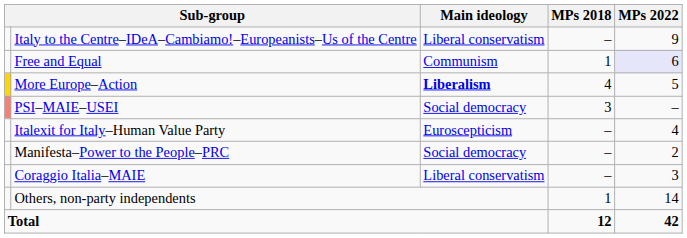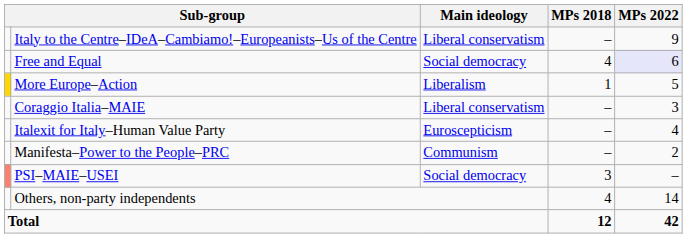Free and Equal | Main ideology: Communism -> Social democracy
Free and Equal | MPs 2018: 1 -> 4
More Europe–Action | Main ideology: bold -> normal
More Europe–Action | MPs 2018: 4 -> 1
rows swapped: Coraggio Italia–MAIE <-> PSI–MAIE–USEI
Manifesta–Power to the People–PRC | Main ideology: Social democracy -> Communism
Others, non-party independents | MPs 2018: 1 -> 4
